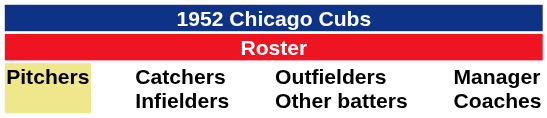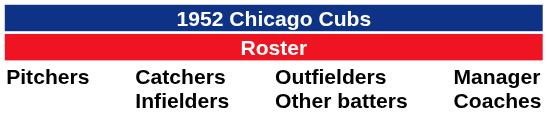Pitchers | column 1: khaki background -> no background
